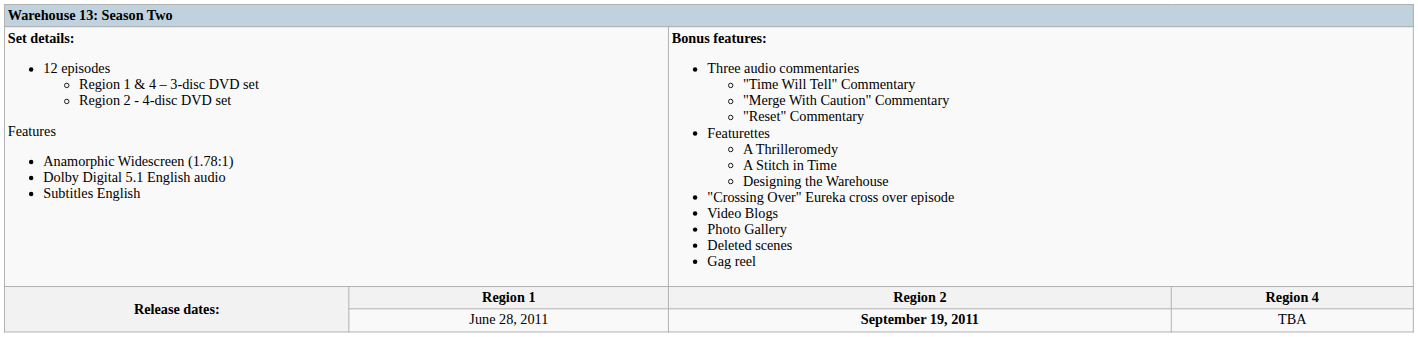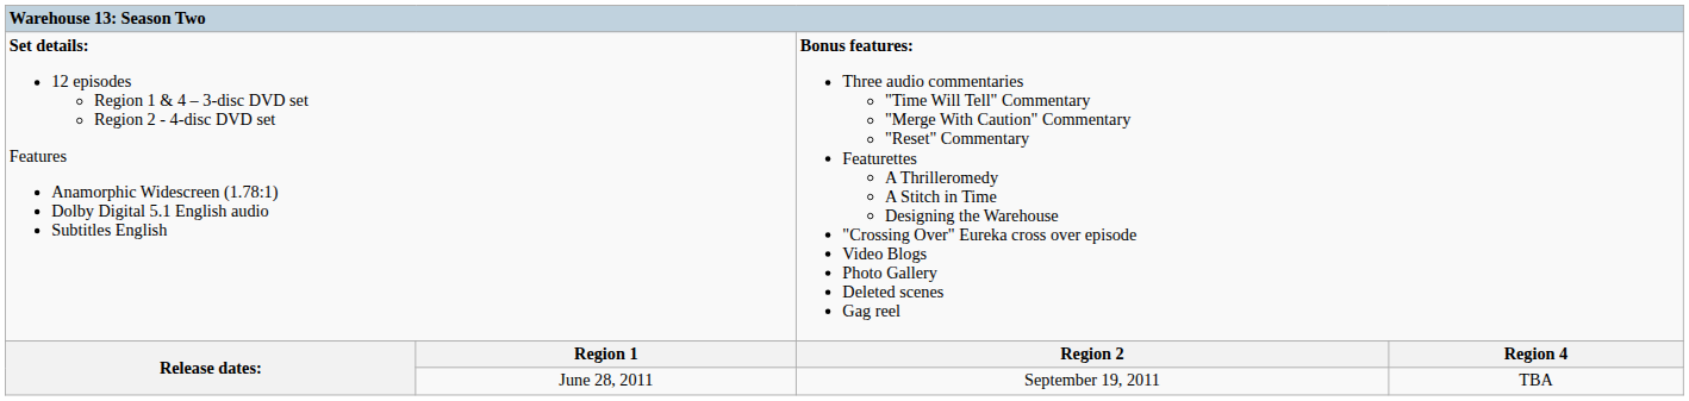Release dates: / June 28, 2011 | column 3: bold -> normal
